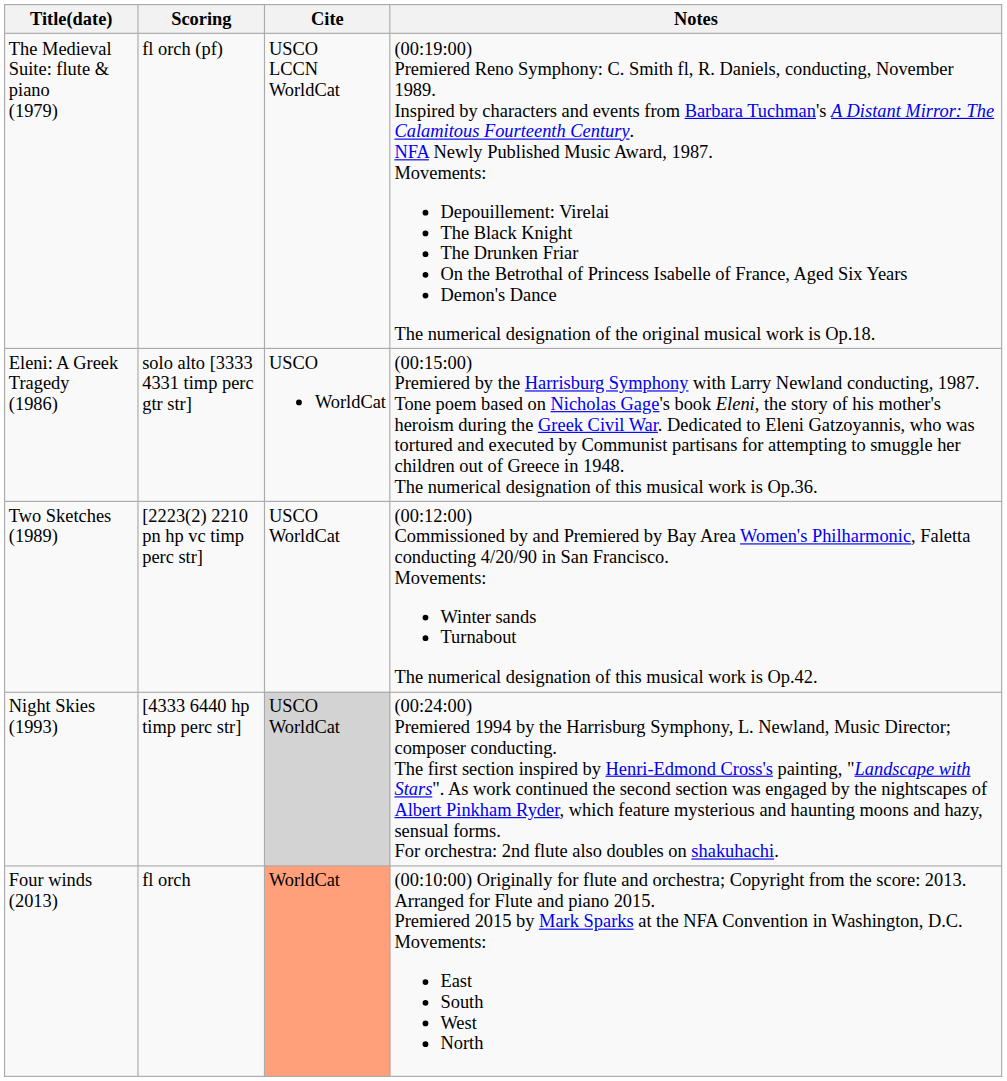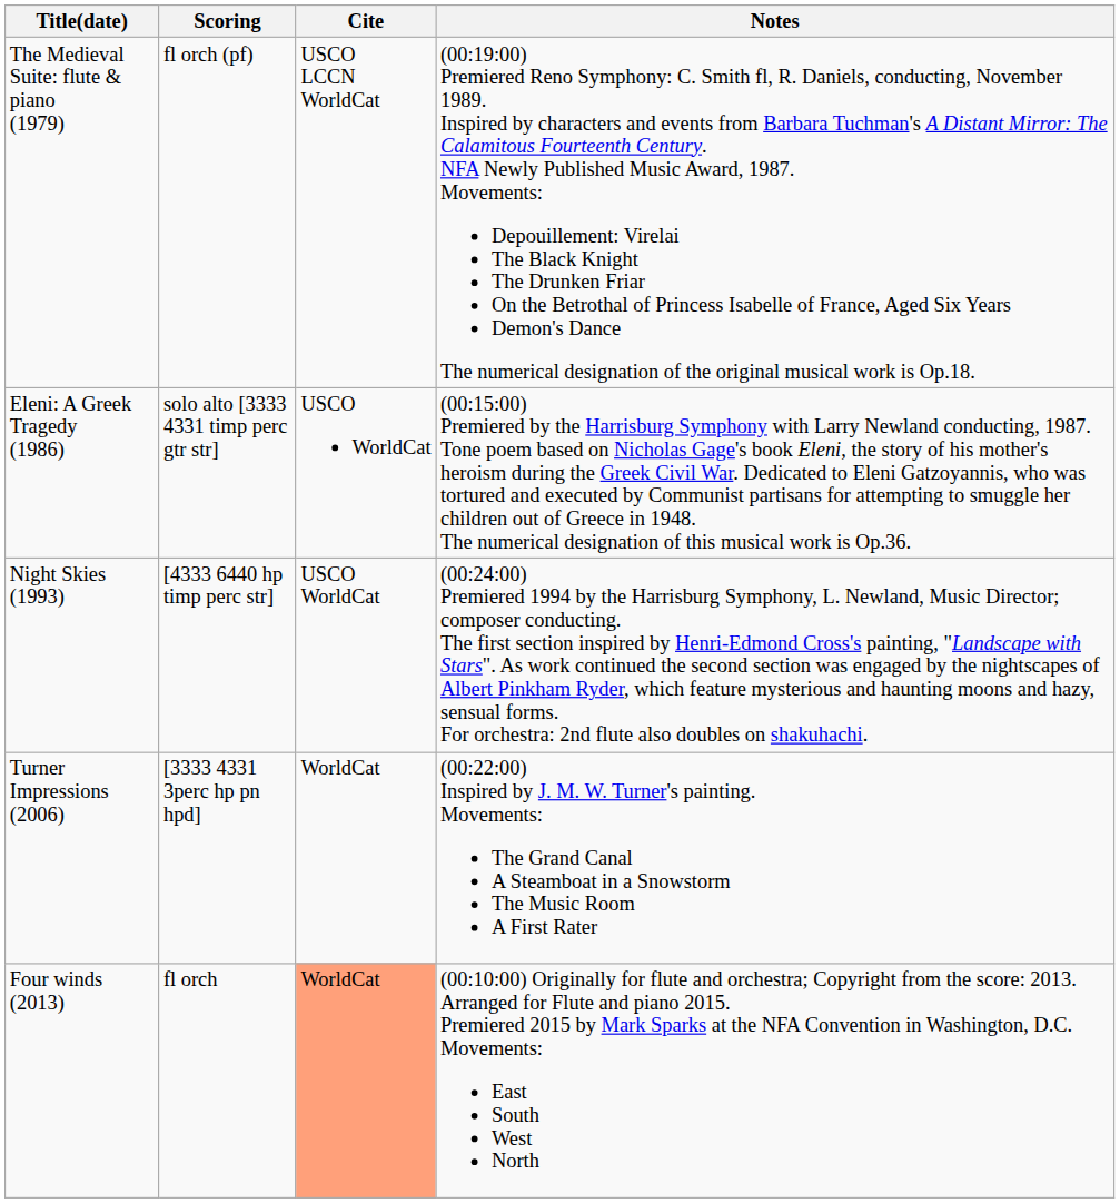- row: Two Sketches (1989) | [2223(2) 2210 pn hp vc timp perc str] | USCO WorldCat | (00:12:00) Commissioned by and Premiered by Bay Area Women's Philharmonic, Faletta conducting 4/20/90 in San Francisco. Movements: Winter sands Turnabout The numerical designation of this musical work is Op.42.
Night Skies (1993) | Cite: lightgrey background -> no background
+ row: Turner Impressions (2006) | [3333 4331 3perc hp pn hpd] | WorldCat | (00:22:00) Inspired by J. M. W. Turner's painting. Movements: The Grand Canal A Steamboat in a Snowstorm The Music Room A First Rater
